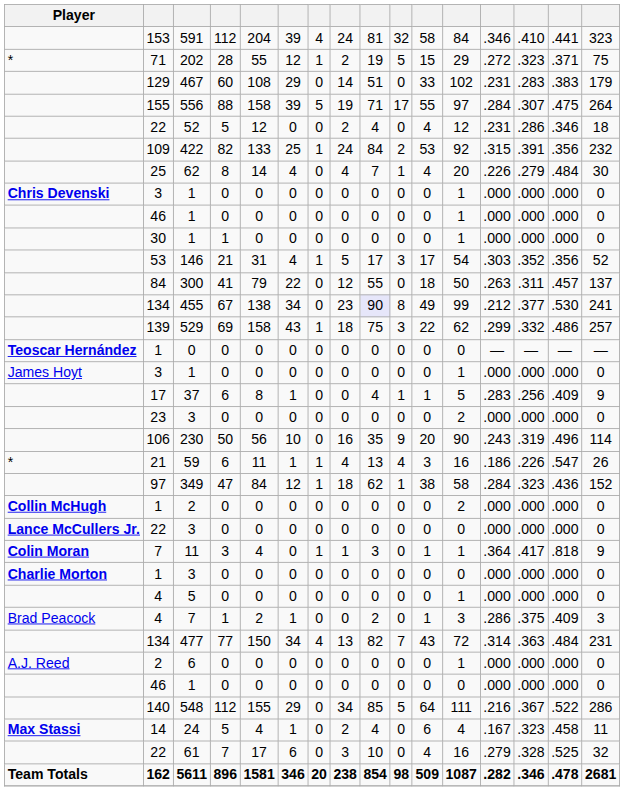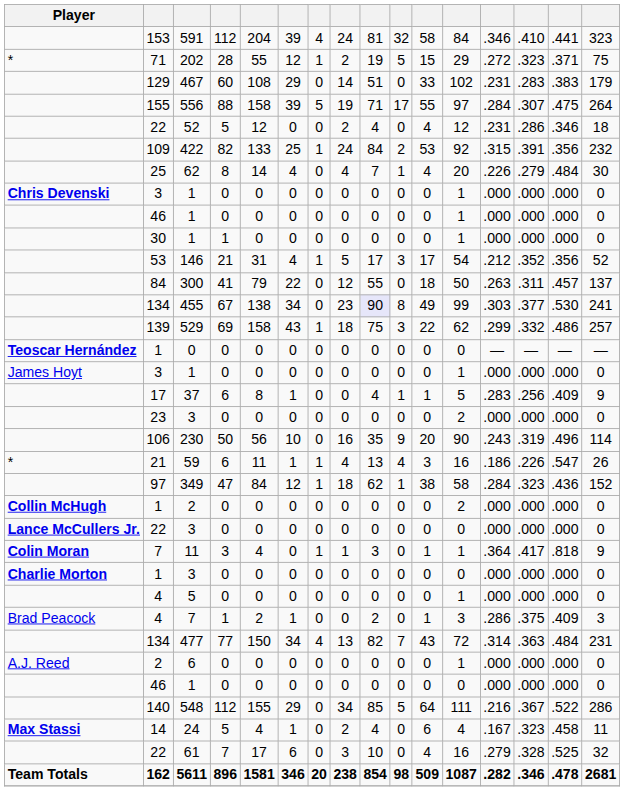146 | column 13: .303 -> .212
455 | column 13: .212 -> .303
